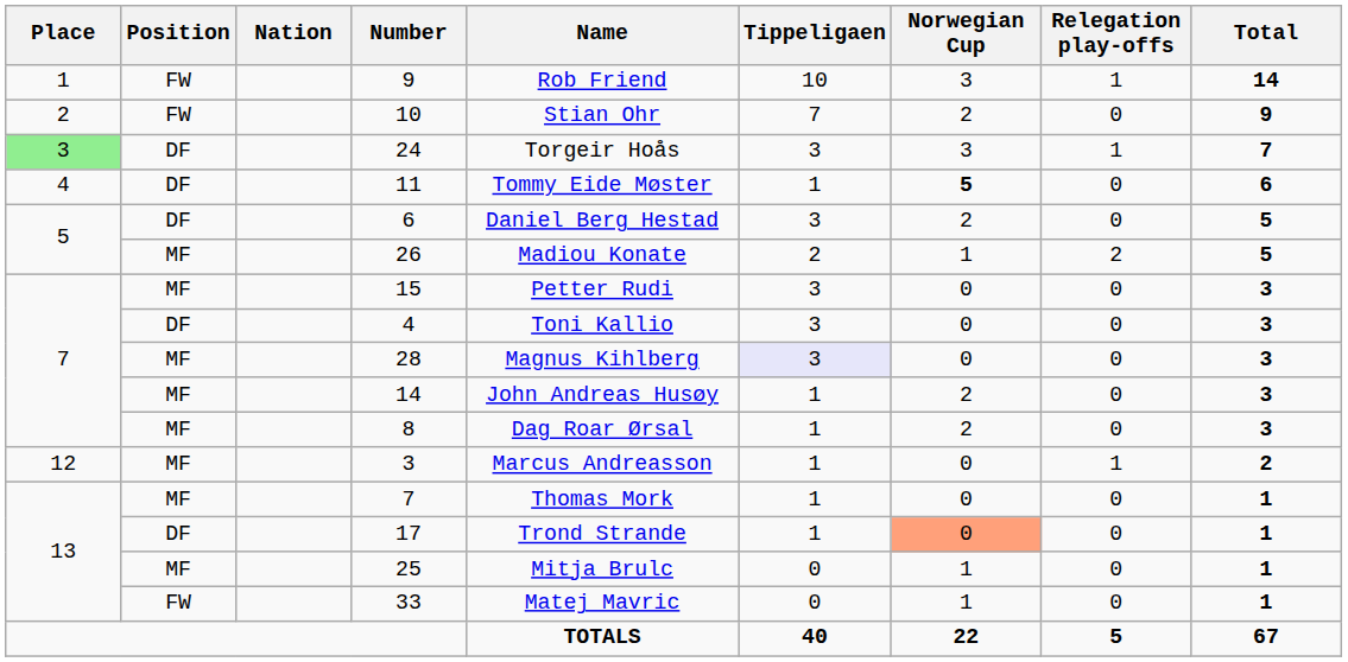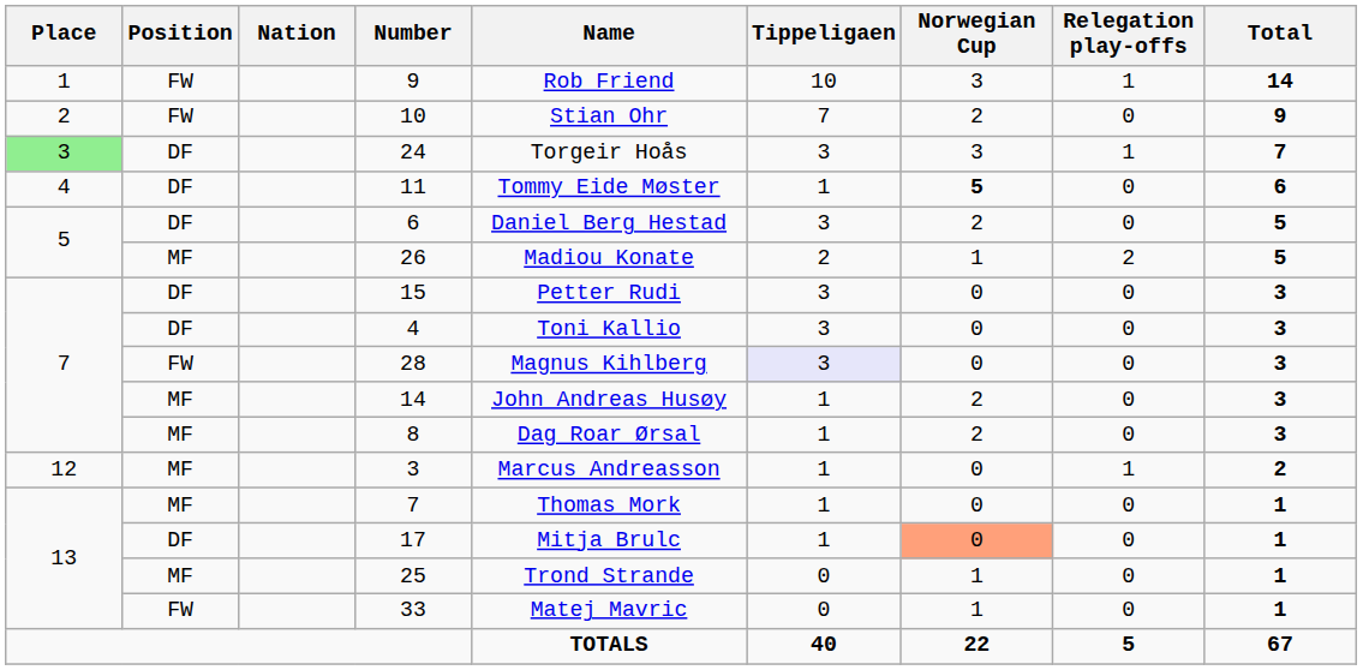15 | Position: MF -> DF
28 | Position: MF -> FW
17 | Name: Trond Strande -> Mitja Brulc
25 | Name: Mitja Brulc -> Trond Strande
